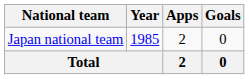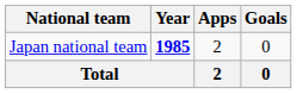Japan national team | Year: normal -> bold
